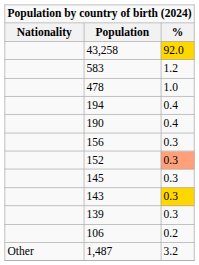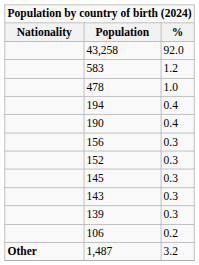43,258 | %: gold background -> no background
152 | %: lightsalmon background -> no background
143 | %: gold background -> no background
1,487 | Nationality: normal -> bold
